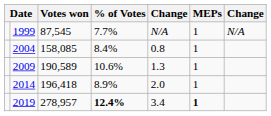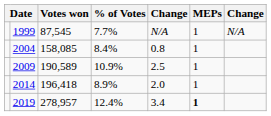2009 | % of Votes: 10.6% -> 10.9%
2009 | column 5: 1.3 -> 2.5
2019 | % of Votes: bold -> normal
